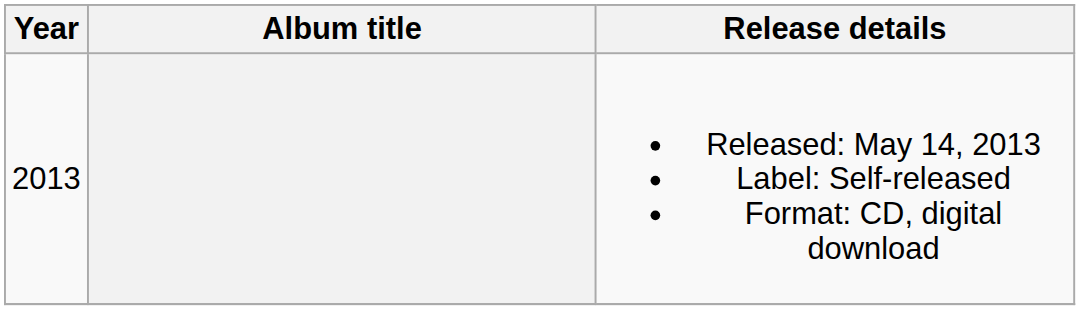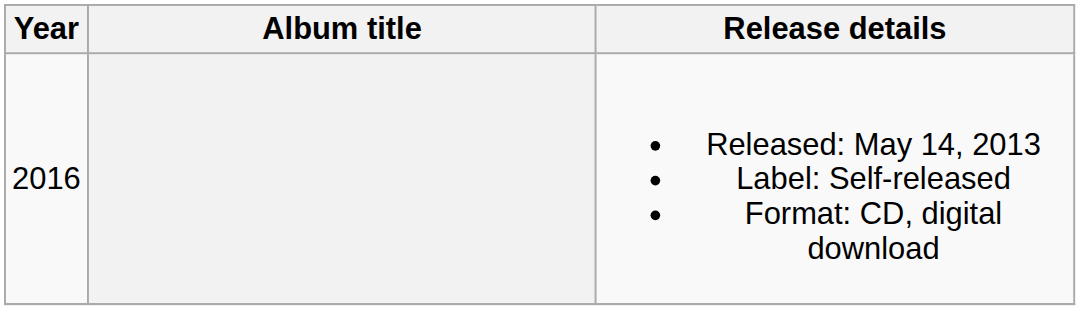row 2 | Year: 2013 -> 2016
